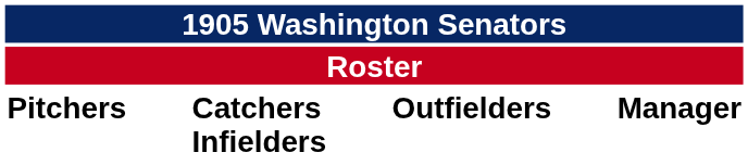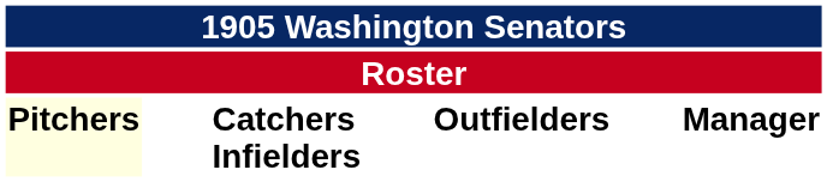Pitchers | column 1: no background -> lightyellow background
